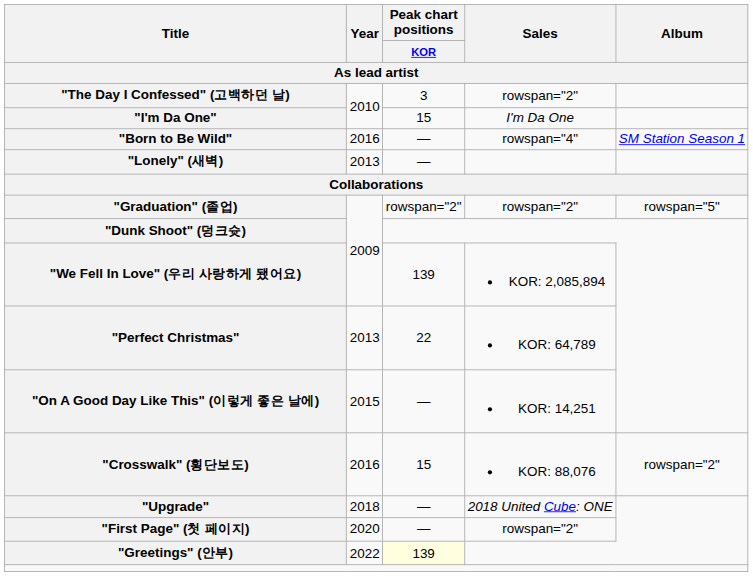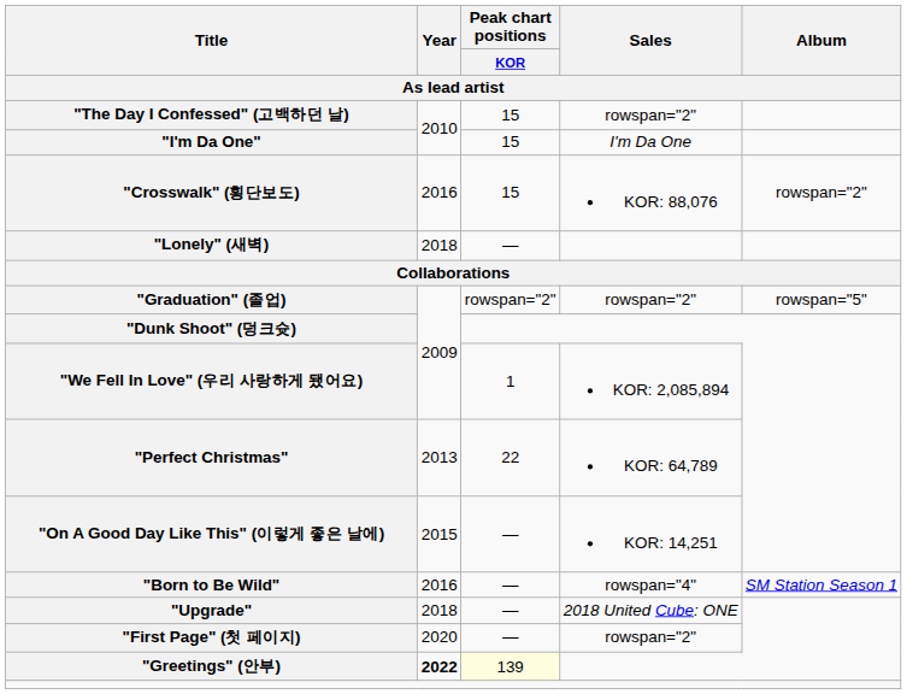"The Day I Confessed" (고백하던 날) | Peak chart positions / KOR: 3 -> 15
rows swapped: "Crosswalk" (횡단보도) <-> "Born to Be Wild"
"Lonely" (새벽) | Year: 2013 -> 2018
"We Fell In Love" (우리 사랑하게 됐어요) | Peak chart positions / KOR: 139 -> 1
"Greetings" (안부) | Year: normal -> bold
